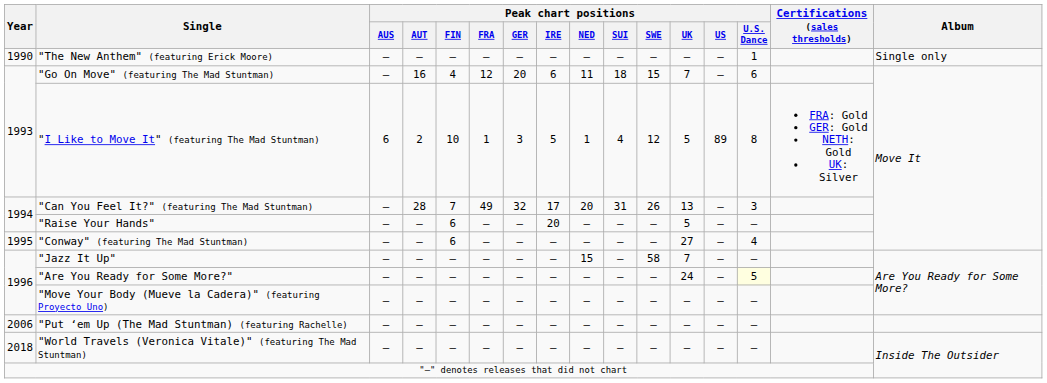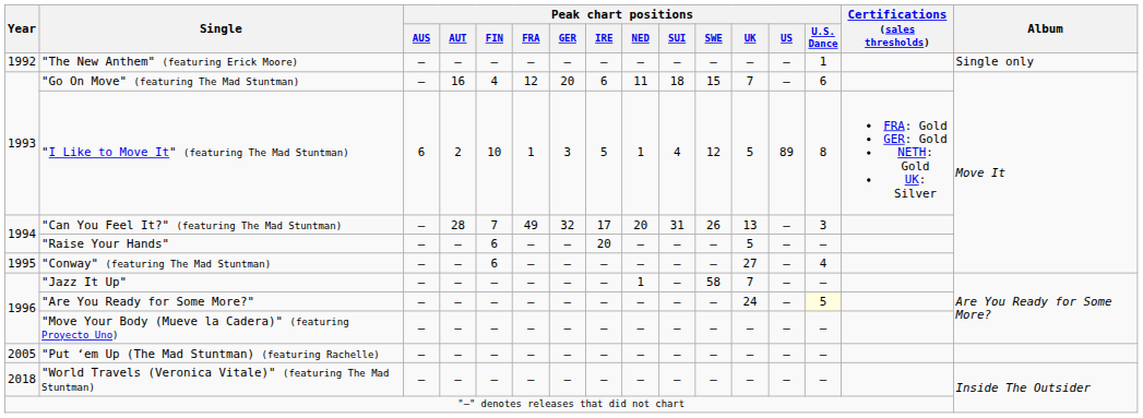"The New Anthem" (featuring Erick Moore) | Year: 1990 -> 1992
"Jazz It Up" | Peak chart positions / NED: 15 -> 1
"Put ‘em Up (The Mad Stuntman) (featuring Rachelle) | Year: 2006 -> 2005
